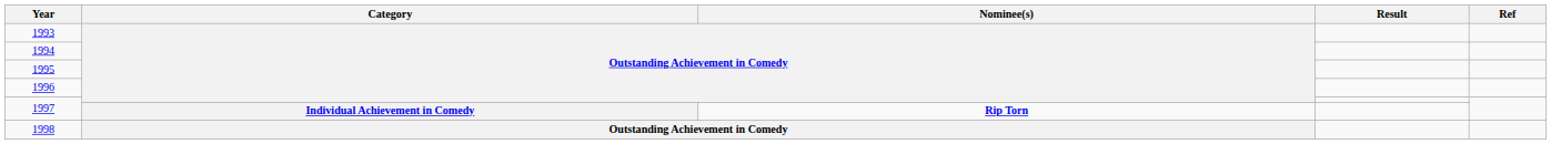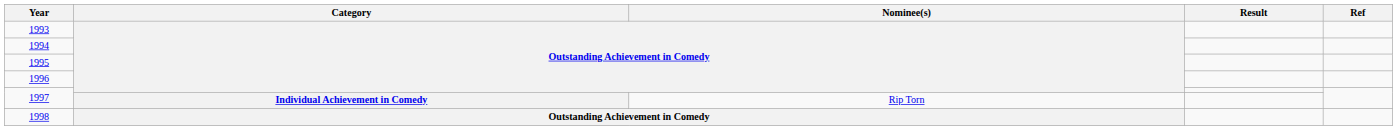1997 / Individual Achievement in Comedy | Nominee(s): bold -> normal
